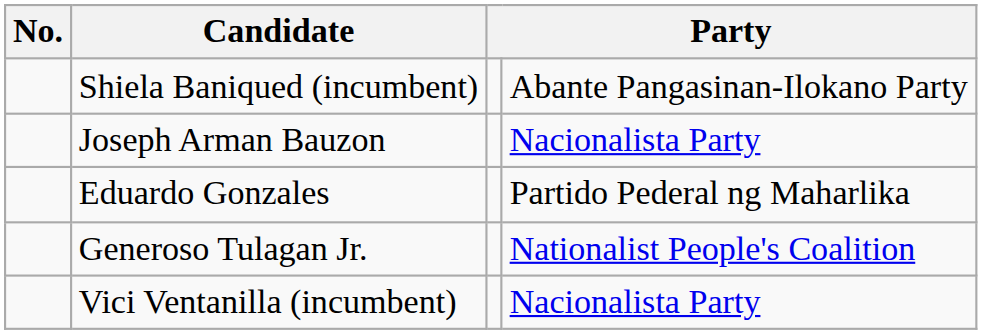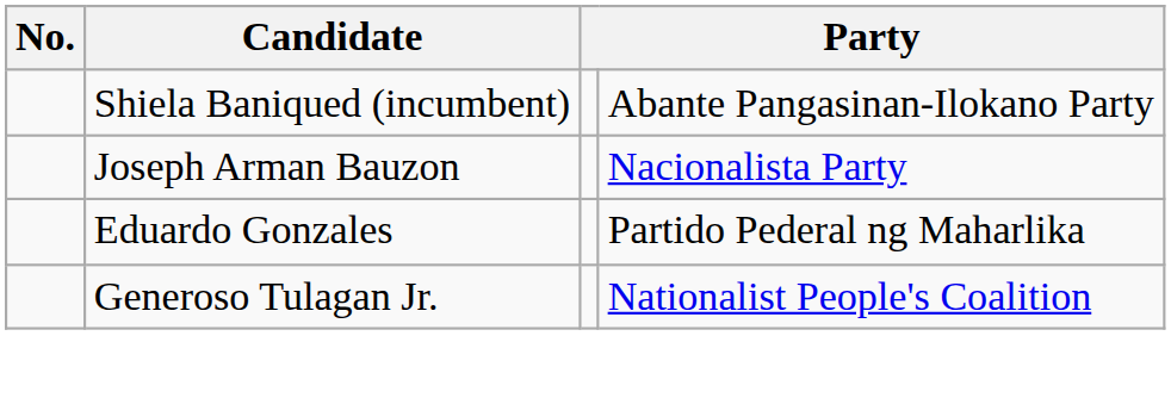- row: Vici Ventanilla (incumbent) | Nacionalista Party
